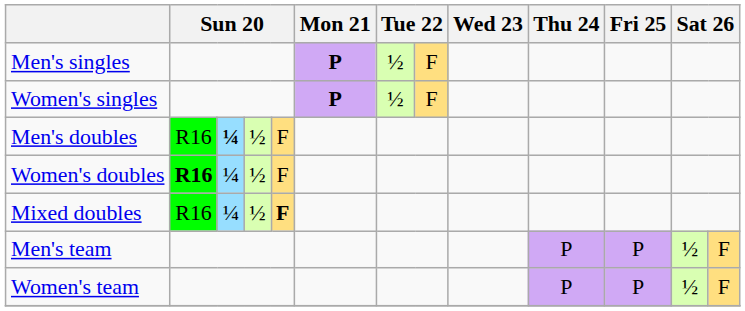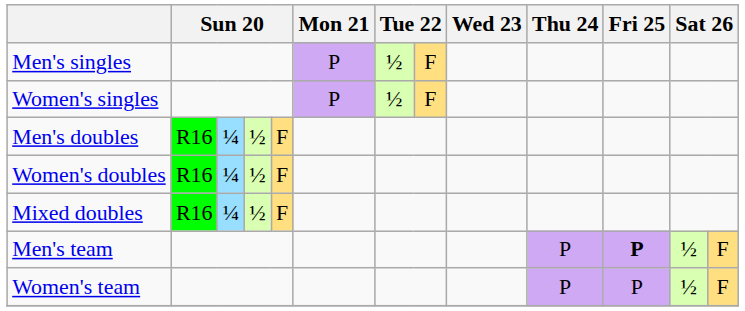Men's singles | Mon 21: bold -> normal
Women's singles | Mon 21: bold -> normal
Men's doubles | column 3: bold -> normal
Women's doubles | column 2: bold -> normal
Mixed doubles | column 5: bold -> normal
Men's team | Fri 25: normal -> bold
